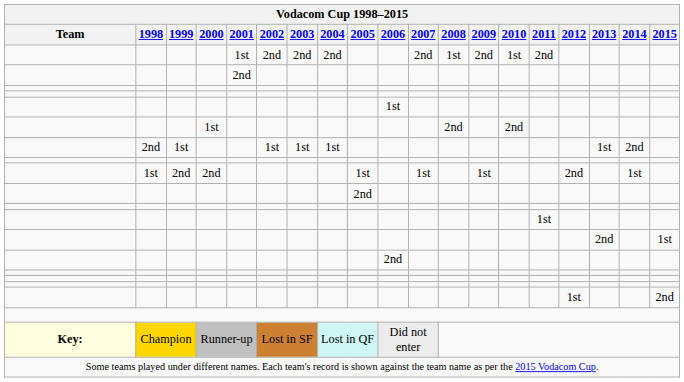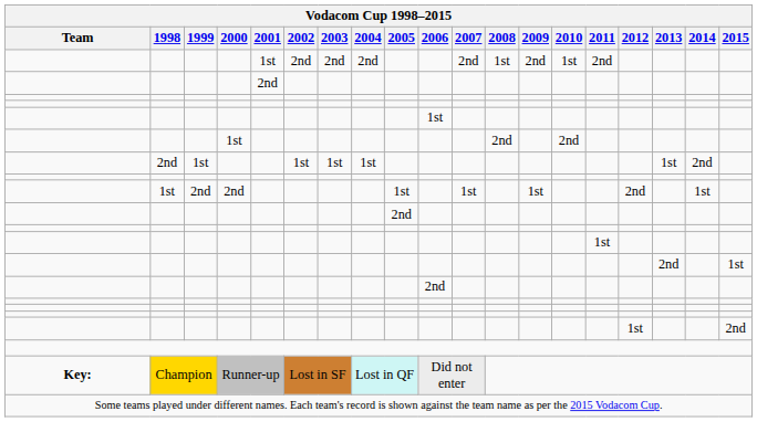Champion | Vodacom Cup 1998–2015 / Team: lightyellow background -> no background
